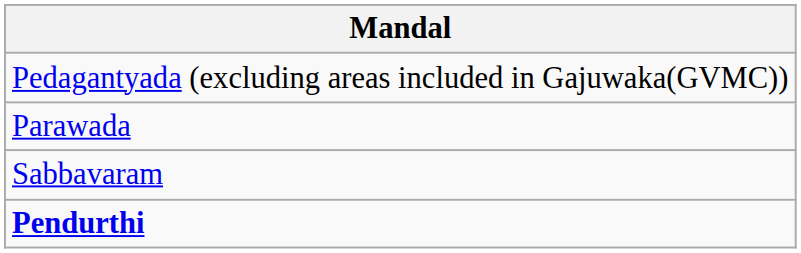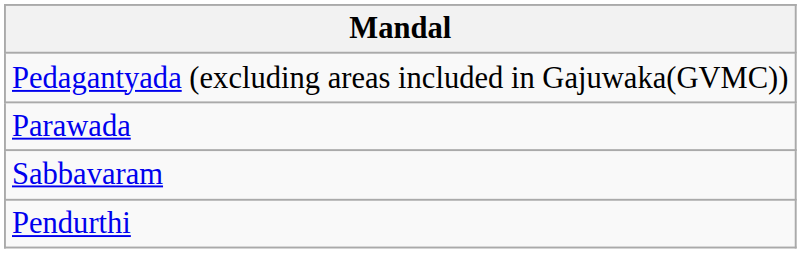row 5 | column 1: bold -> normal
